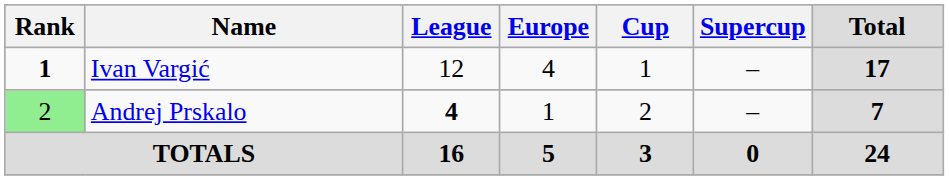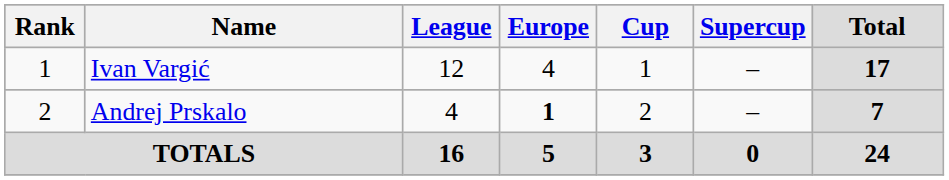Ivan Vargić | Rank: bold -> normal
Andrej Prskalo | Rank: lightgreen background -> no background
Andrej Prskalo | League: bold -> normal
Andrej Prskalo | Europe: normal -> bold
